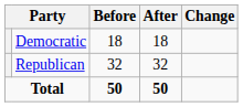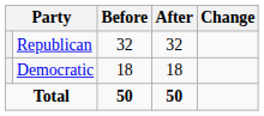rows swapped: Republican <-> Democratic
